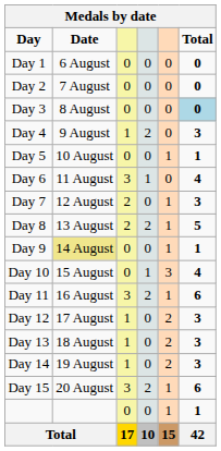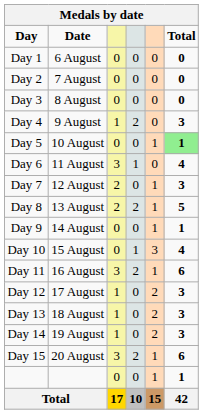Day 3 | Total: lightblue background -> no background
Day 5 | Total: no background -> lightgreen background
Day 9 | Date: khaki background -> no background
